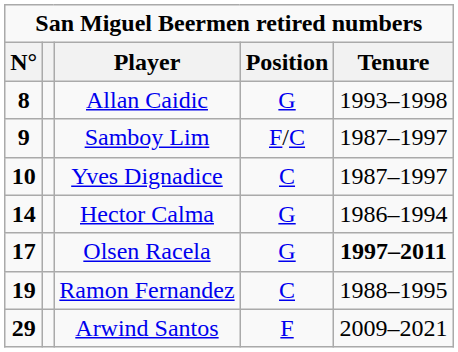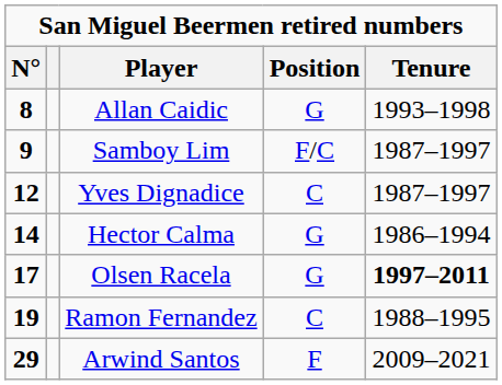Yves Dignadice | N°: 10 -> 12
